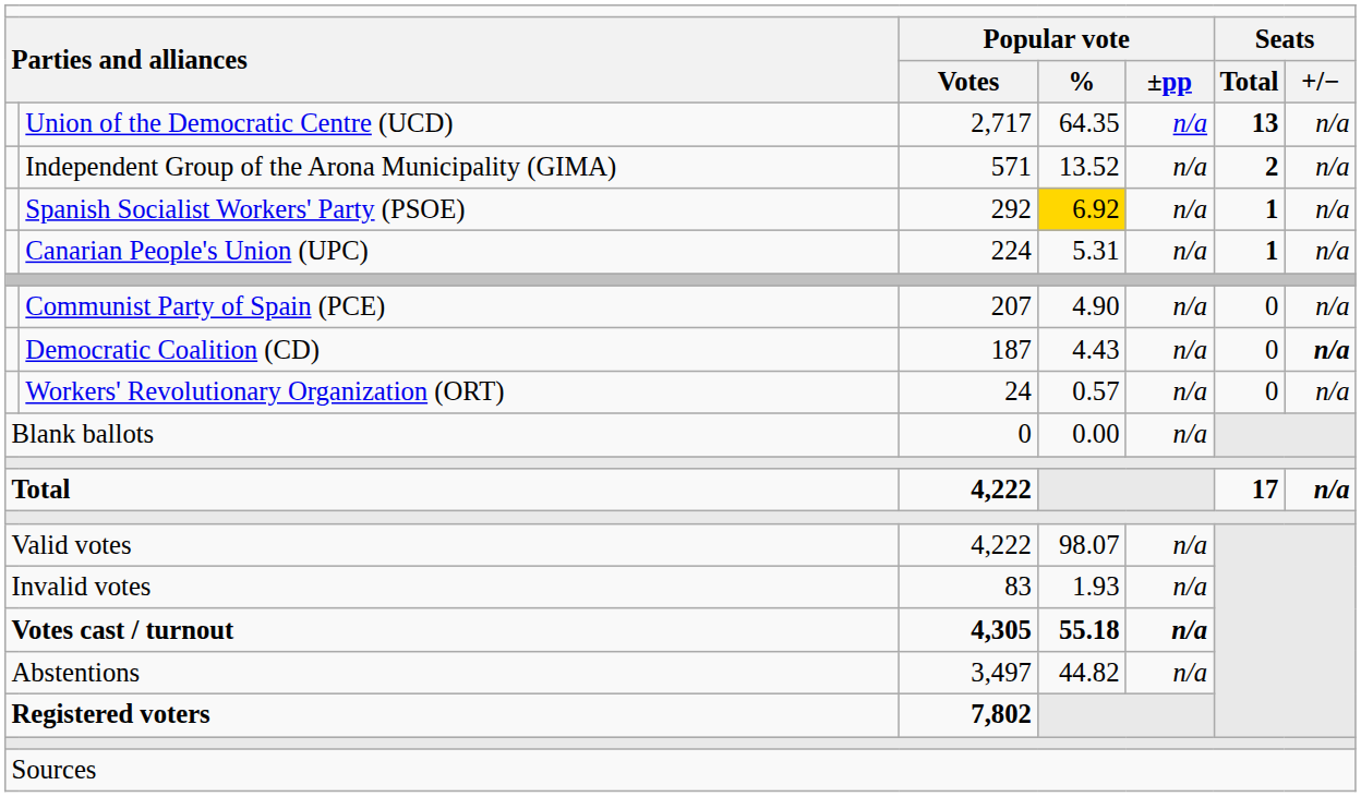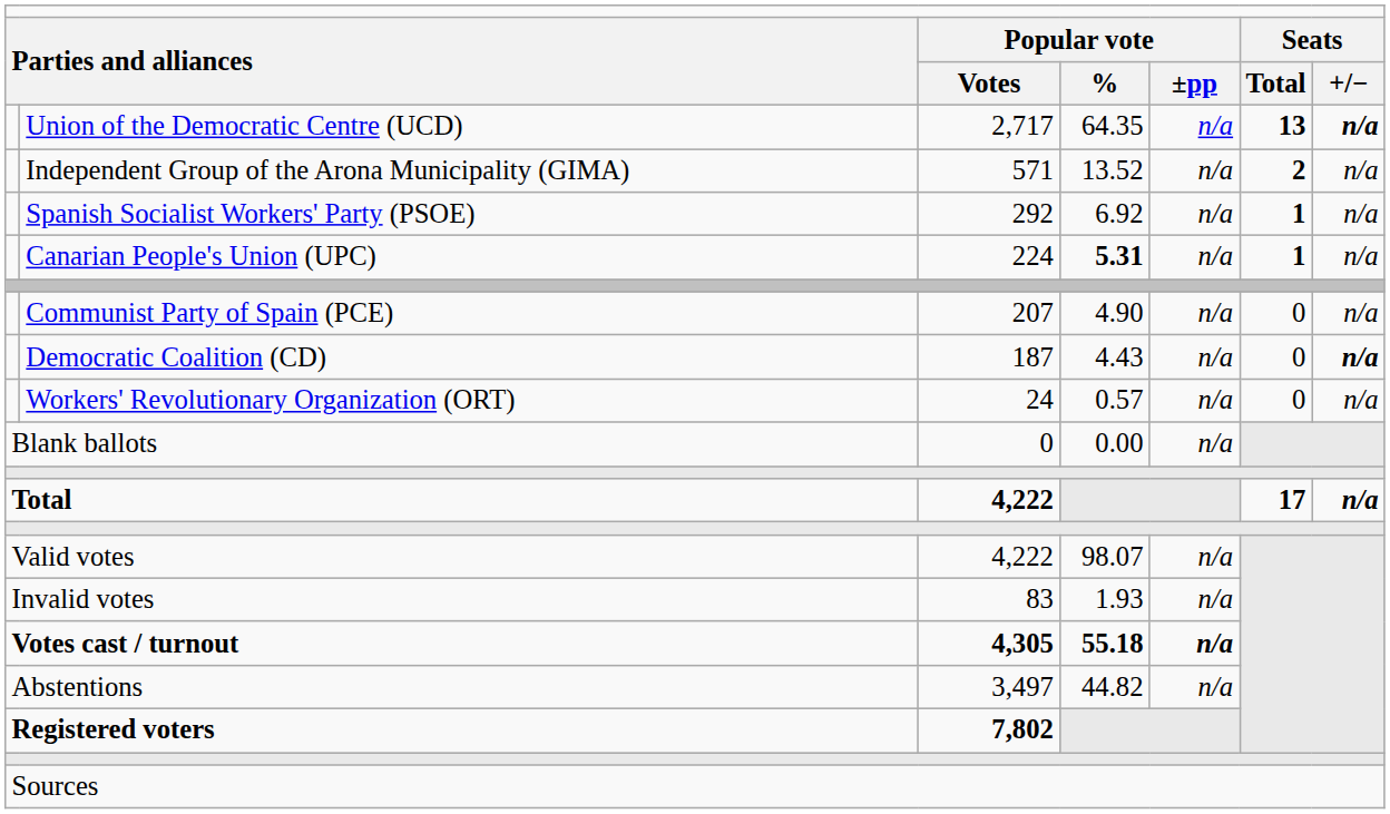Union of the Democratic Centre (UCD) | column 7: normal -> bold
Spanish Socialist Workers' Party (PSOE) | column 4: gold background -> no background
Canarian People's Union (UPC) | column 4: normal -> bold
